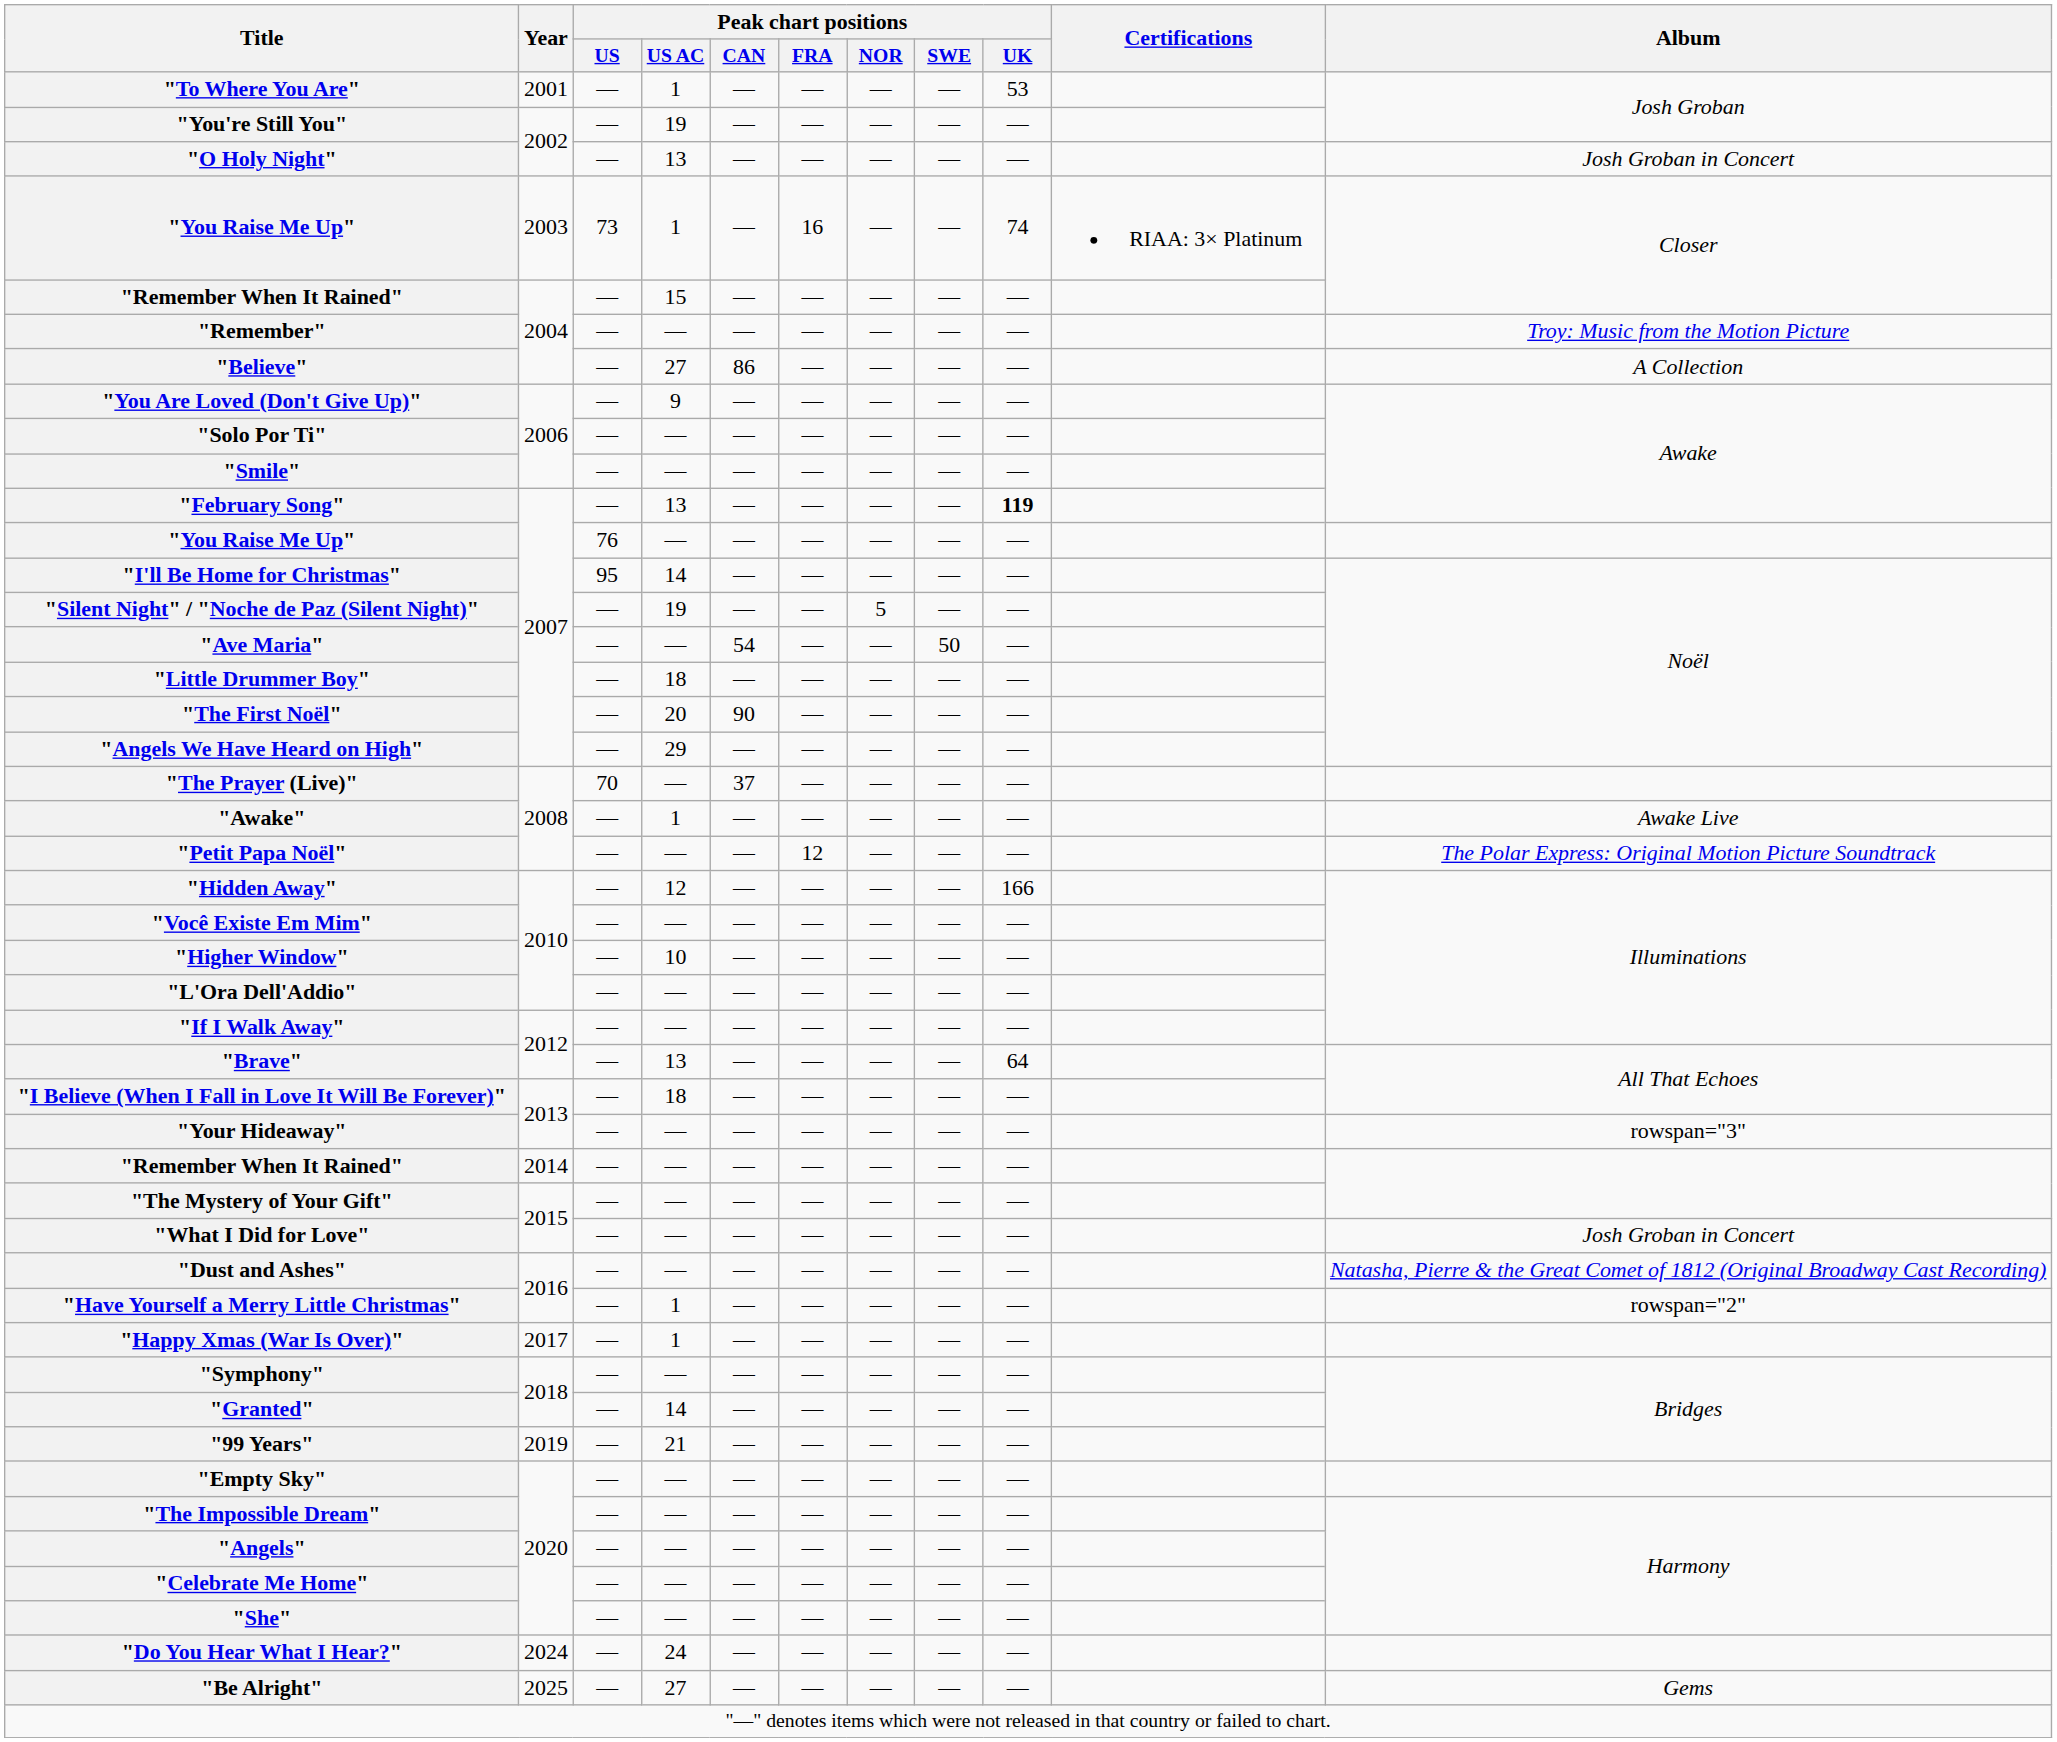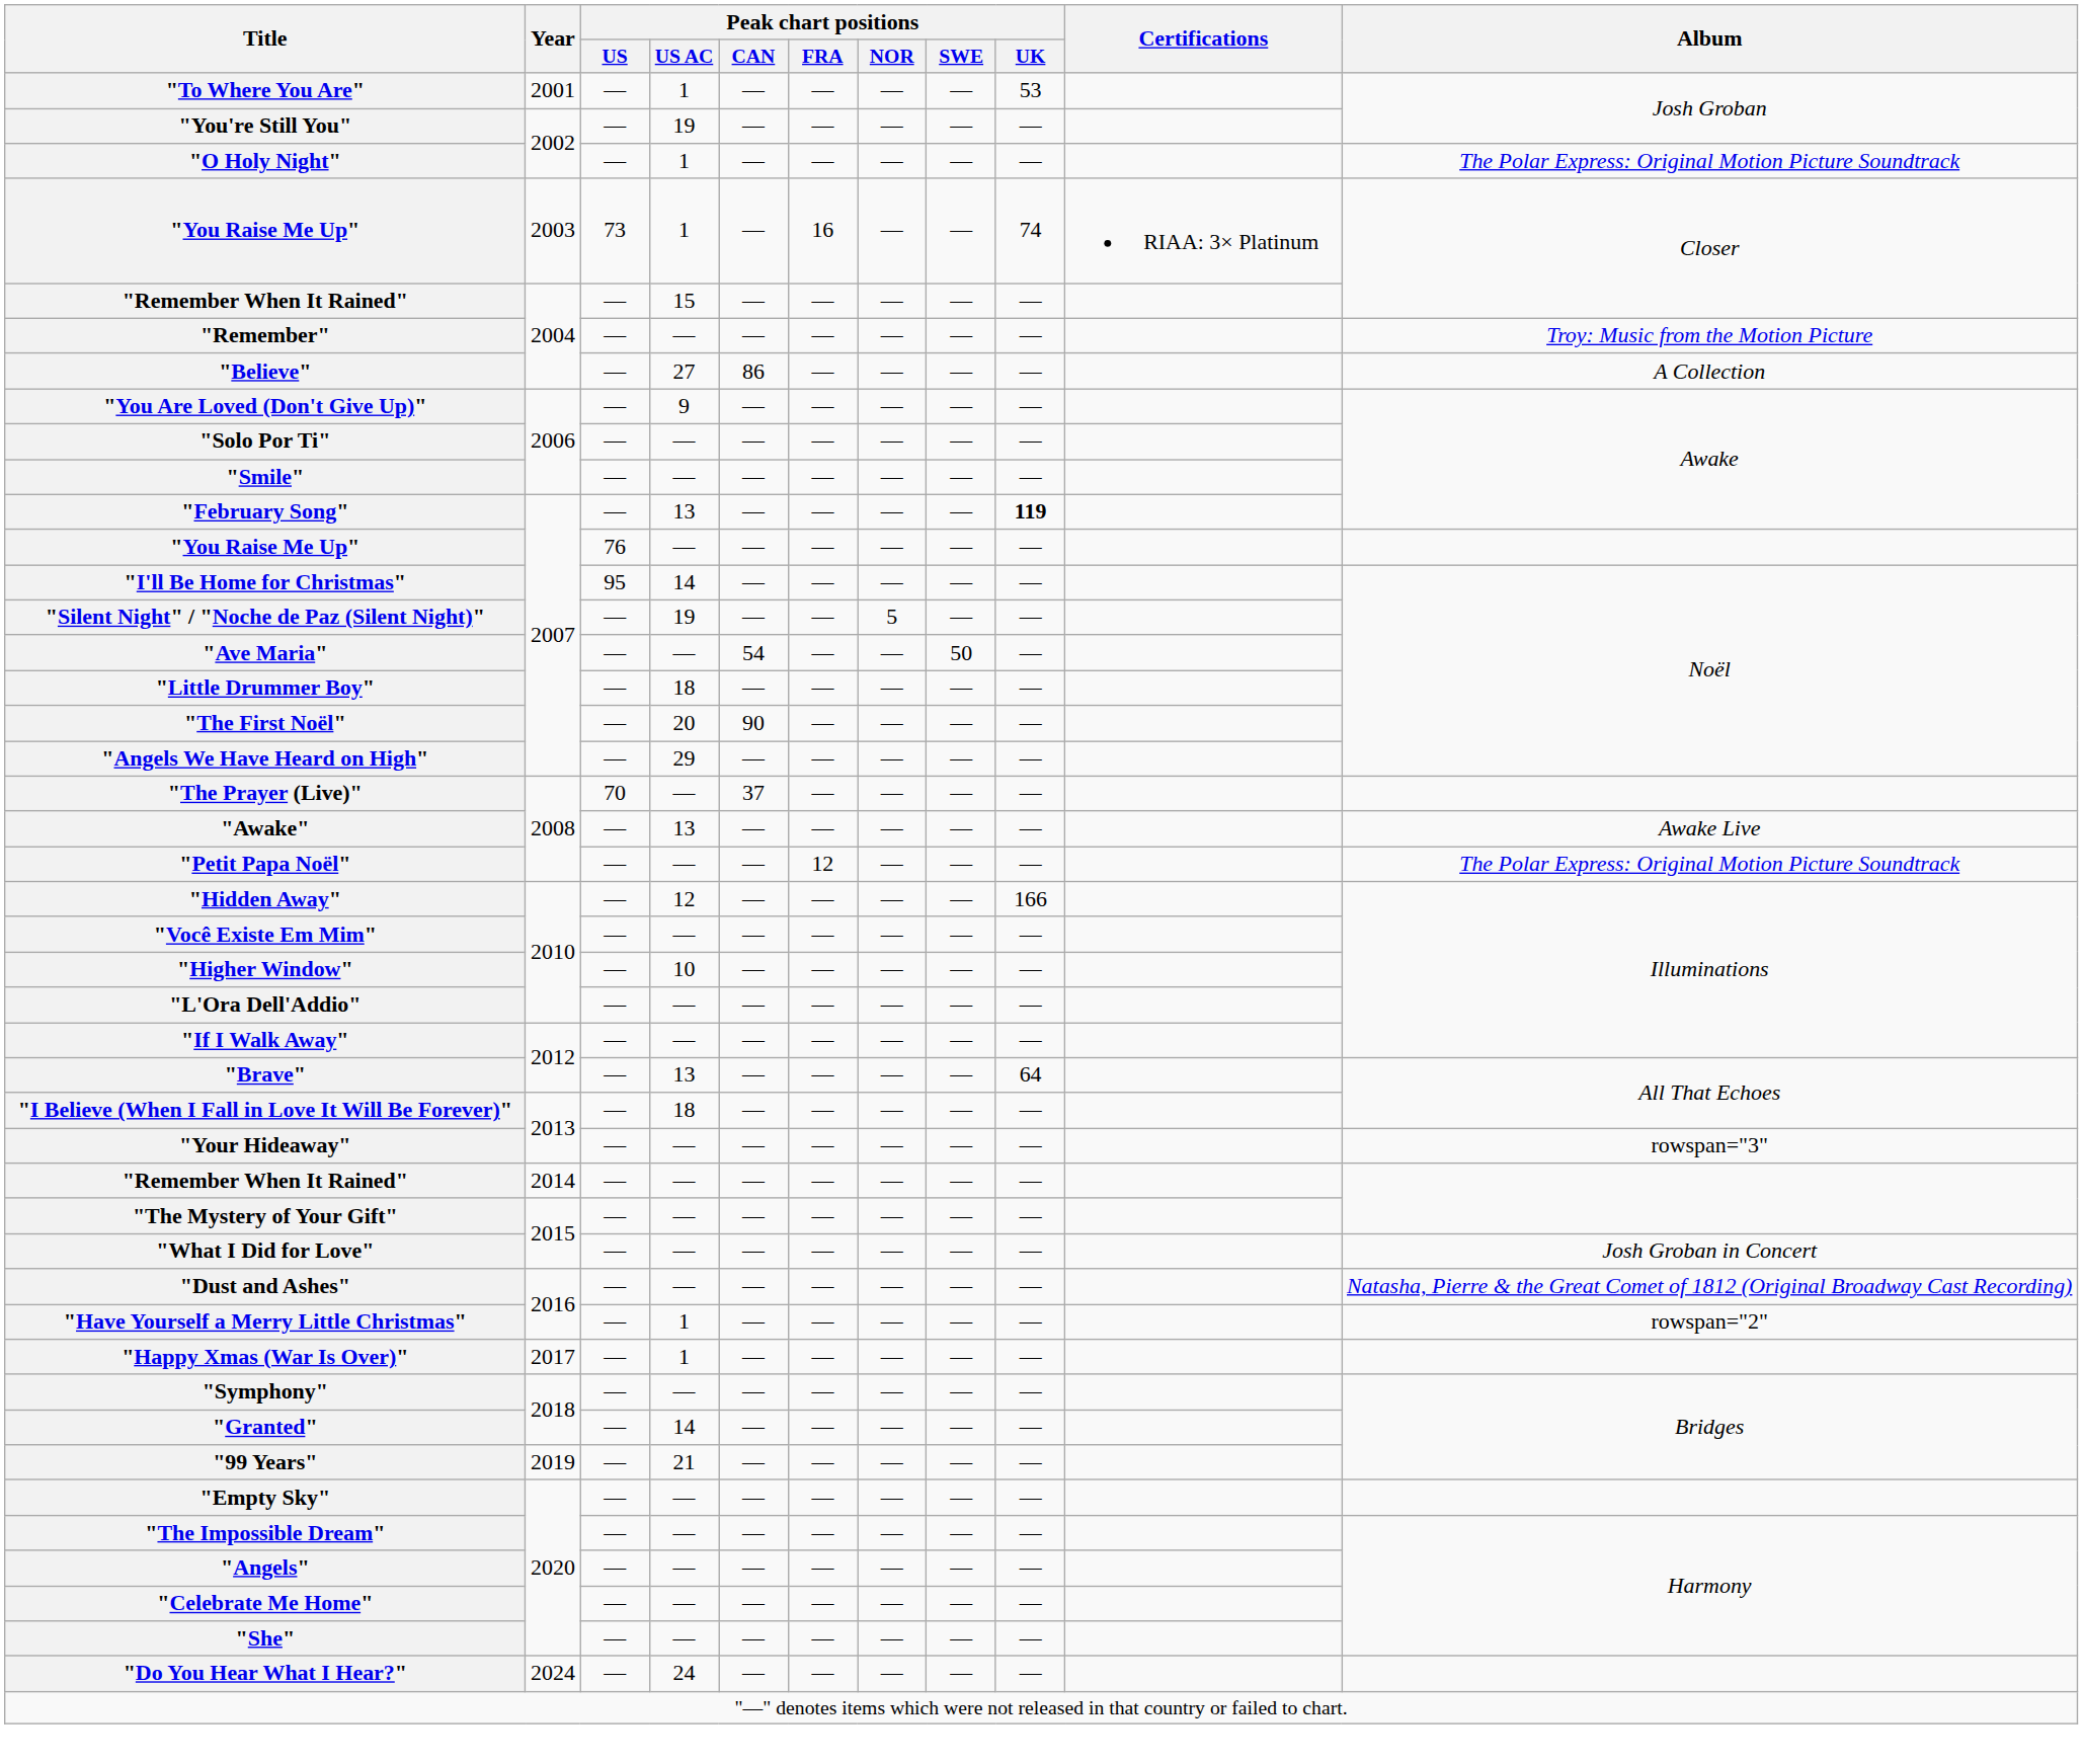"O Holy Night" | Peak chart positions / US AC: 13 -> 1
"O Holy Night" | Album: Josh Groban in Concert -> The Polar Express: Original Motion Picture Soundtrack
"Awake" | Peak chart positions / US AC: 1 -> 13
- row: "Be Alright" | 2025 | — | 27 | — | — | — | — | — | Gems
